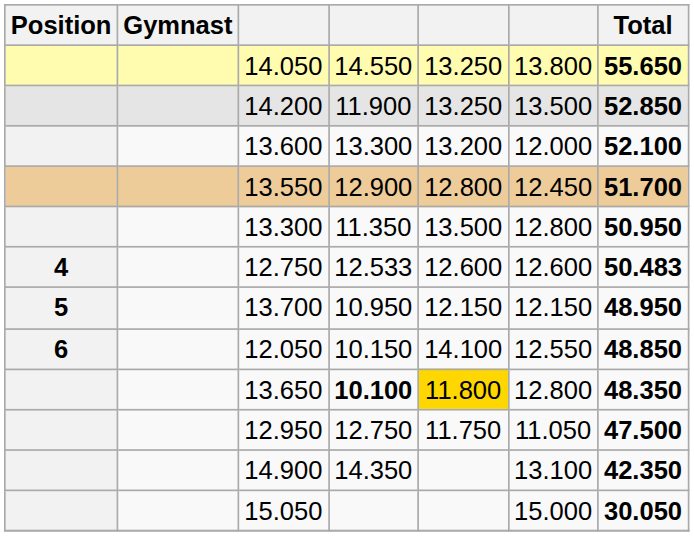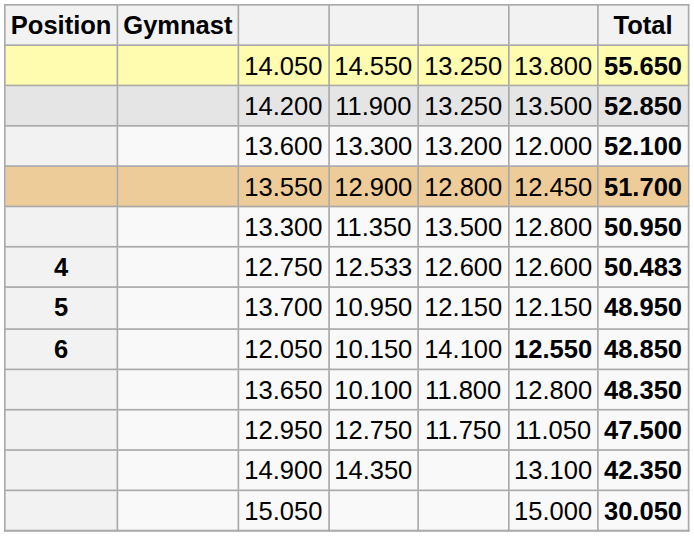12.050 | column 6: normal -> bold
13.650 | column 4: bold -> normal
13.650 | column 5: gold background -> no background
